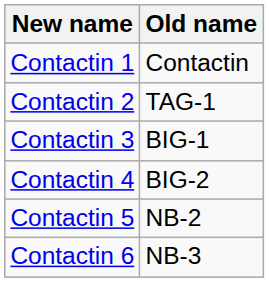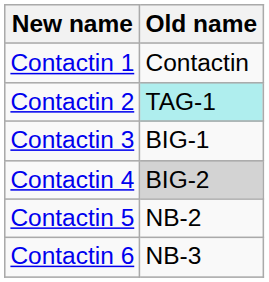Contactin 2 | Old name: no background -> paleturquoise background
Contactin 4 | Old name: no background -> lightgrey background
